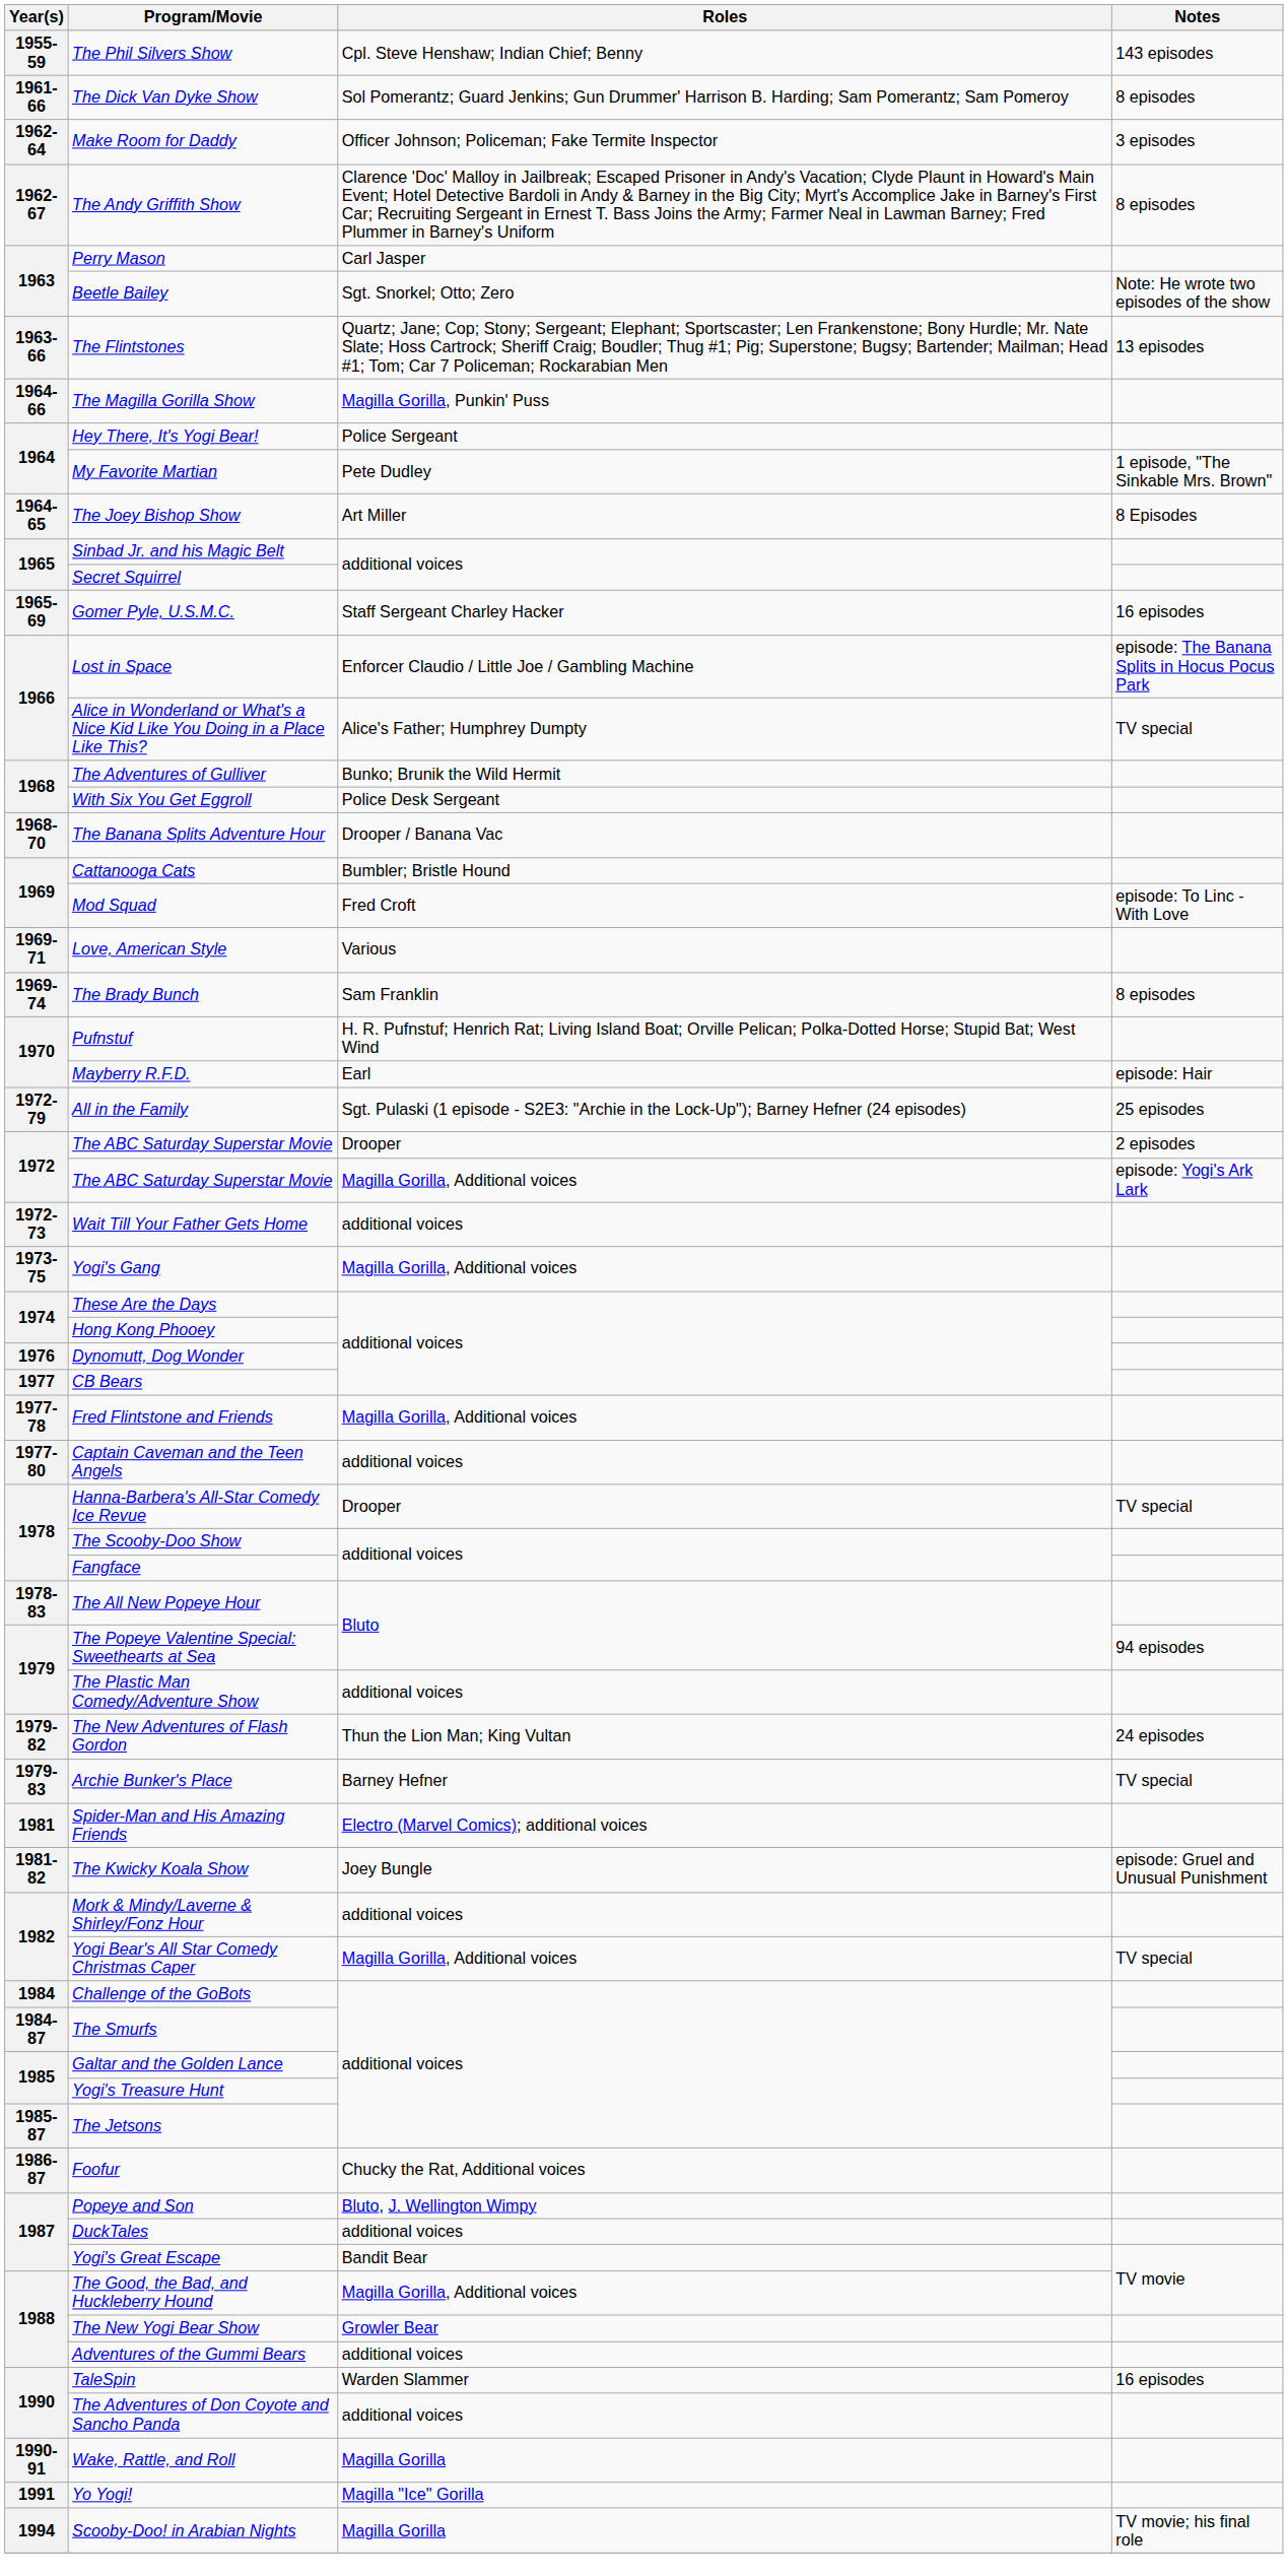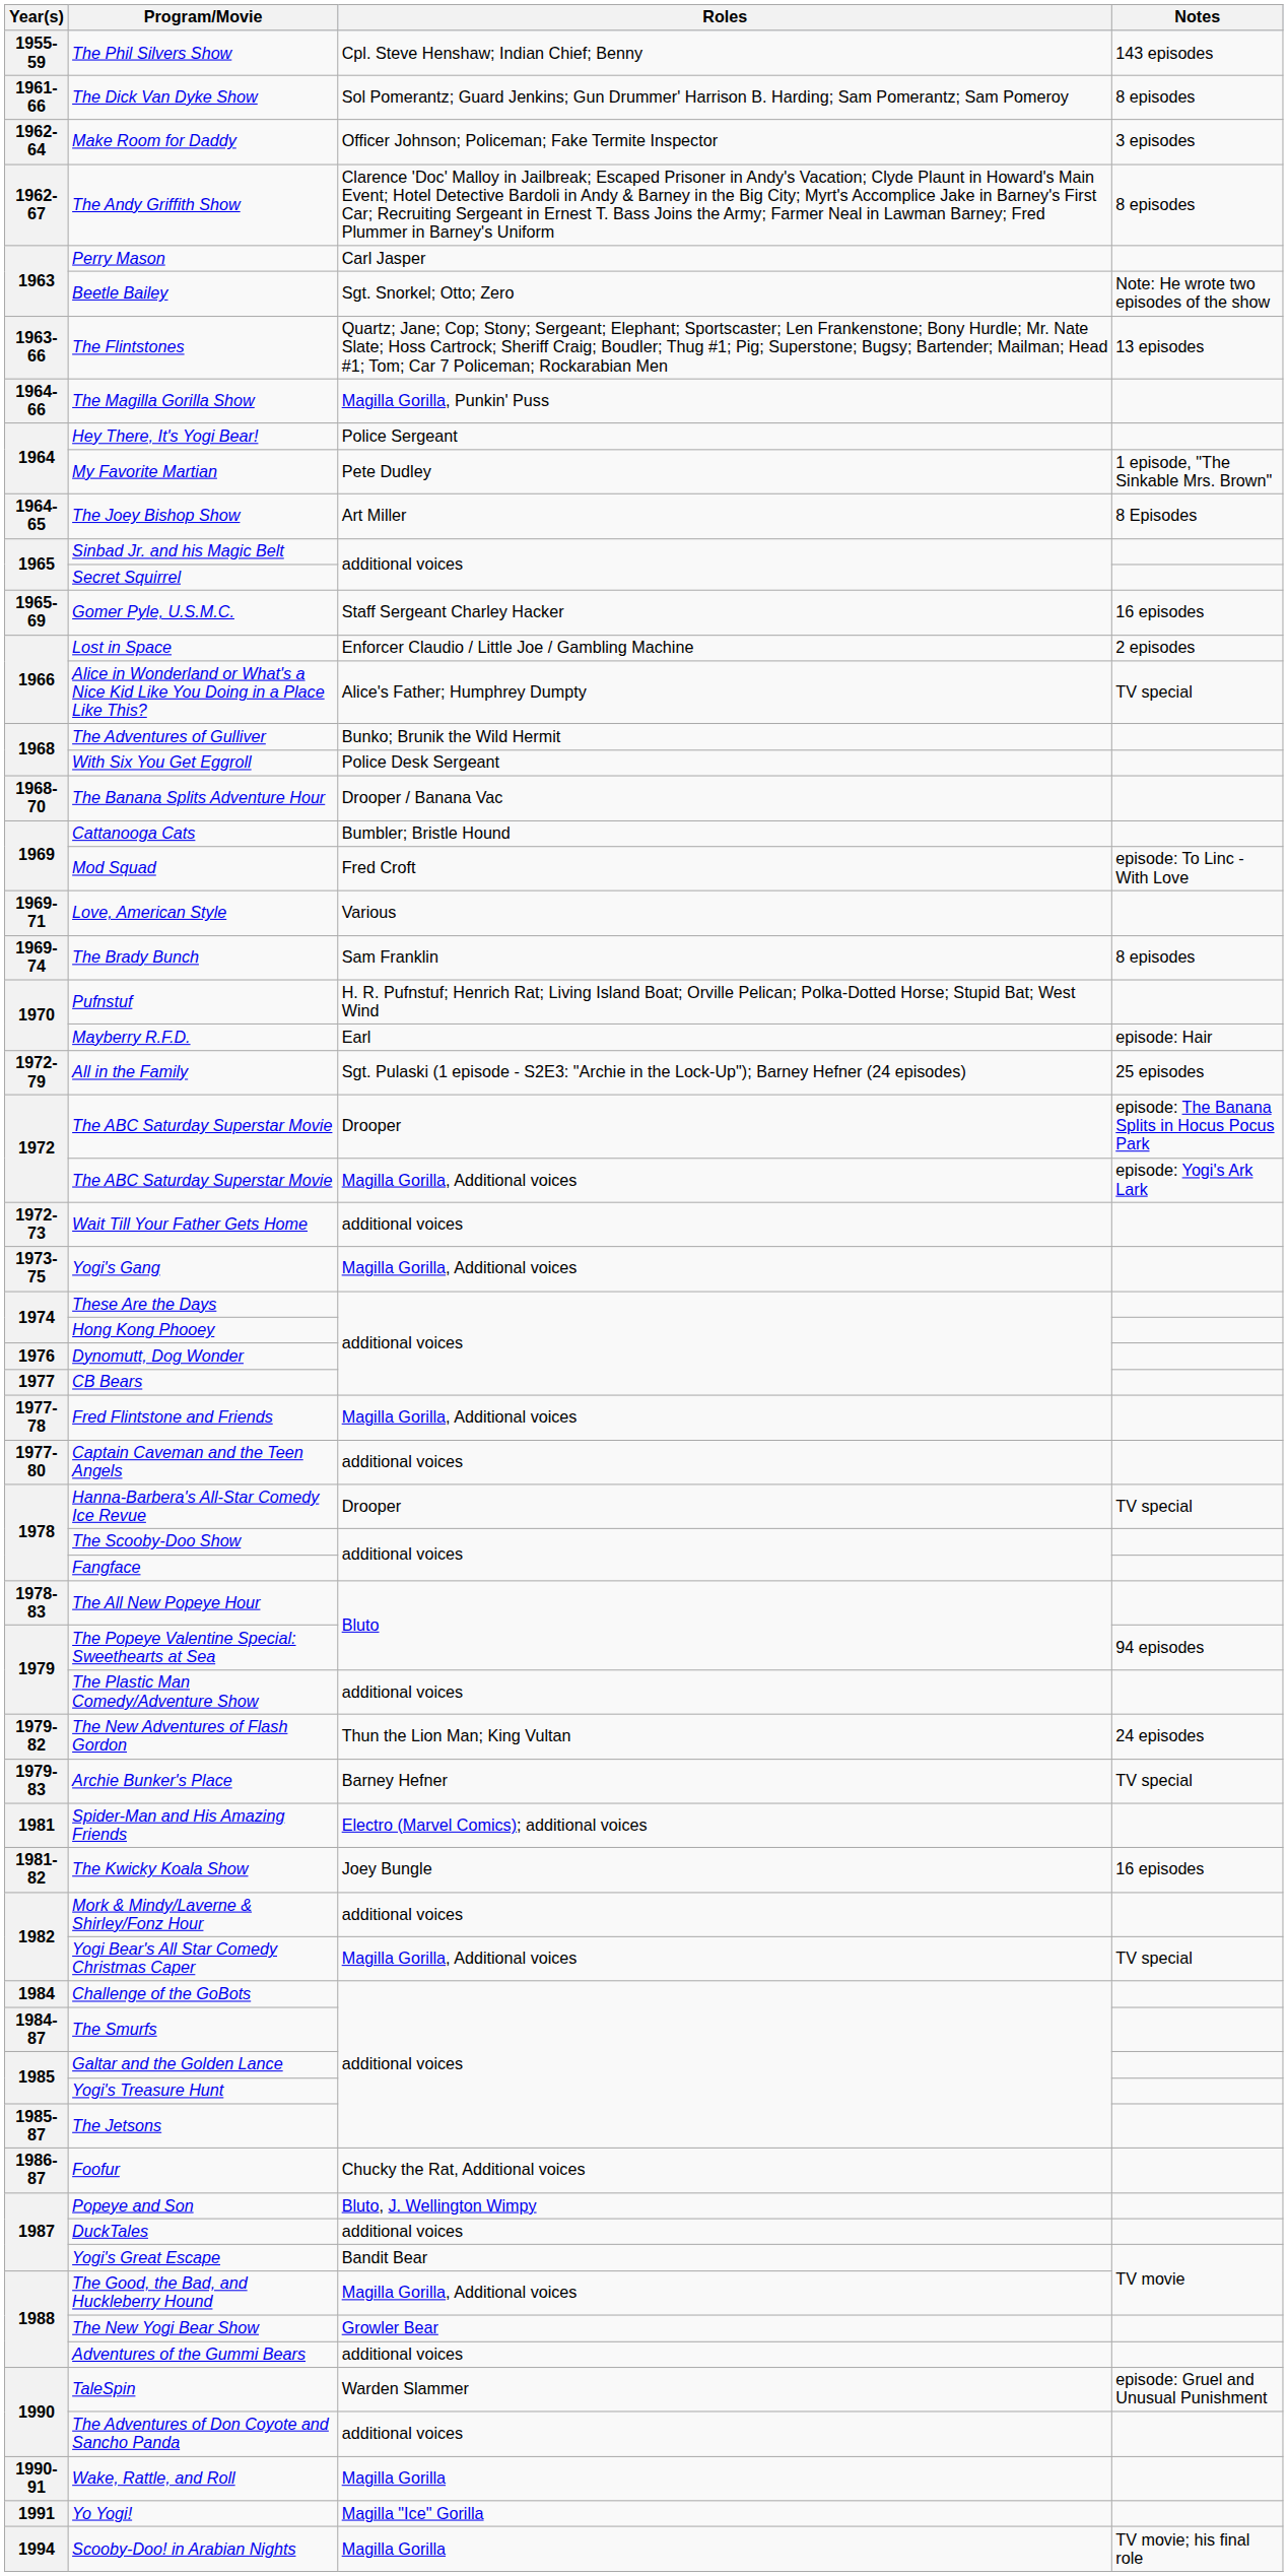Lost in Space | Notes: episode: The Banana Splits in Hocus Pocus Park -> 2 episodes
The ABC Saturday Superstar Movie / Drooper | Notes: 2 episodes -> episode: The Banana Splits in Hocus Pocus Park
The Kwicky Koala Show | Notes: episode: Gruel and Unusual Punishment -> 16 episodes
TaleSpin | Notes: 16 episodes -> episode: Gruel and Unusual Punishment
